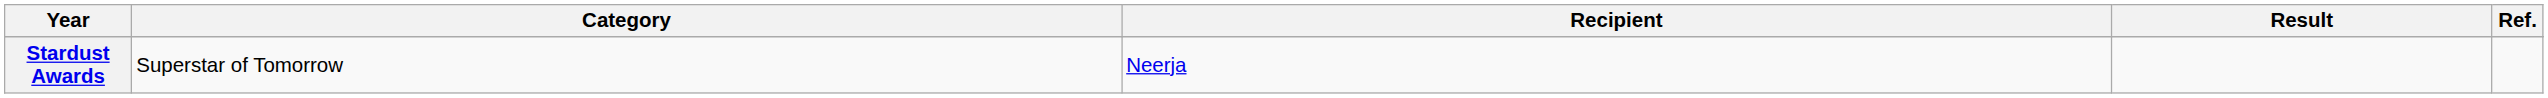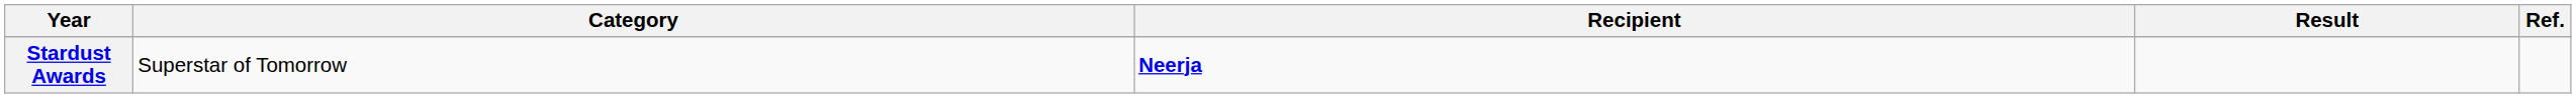Stardust Awards | Recipient: normal -> bold
